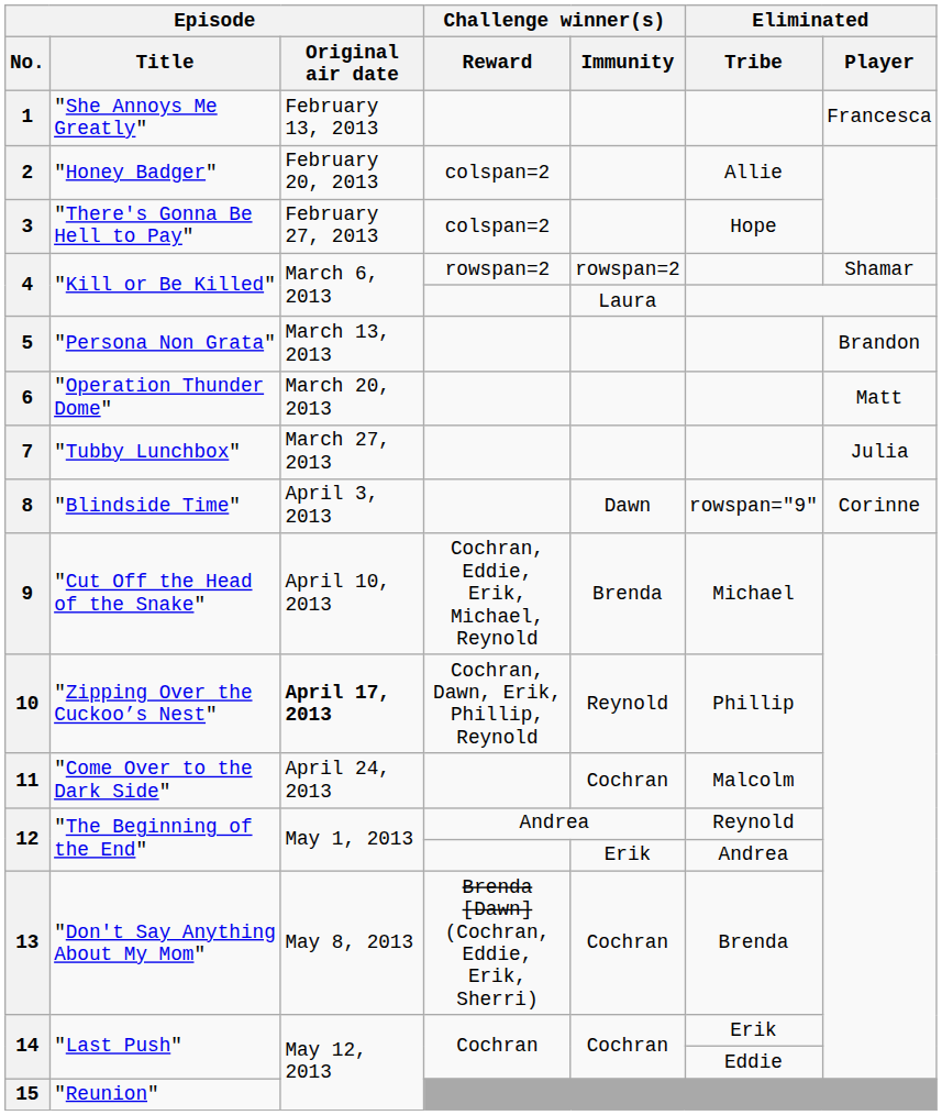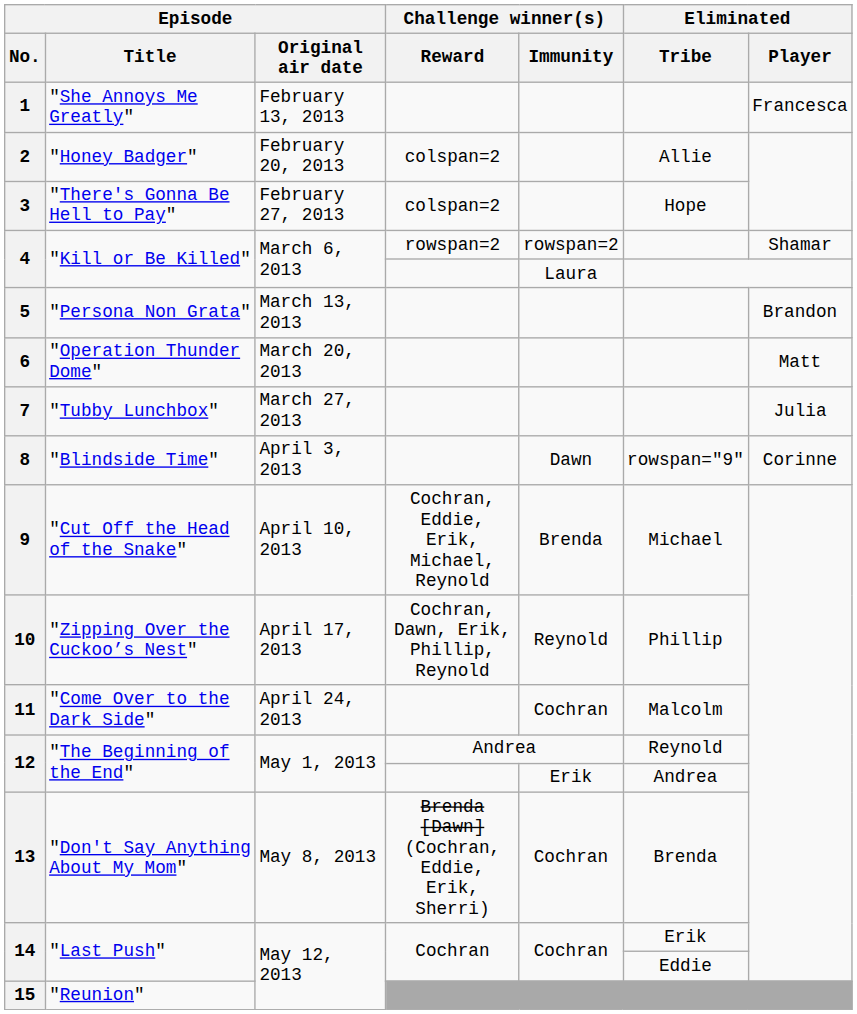10 | Episode / Original air date: bold -> normal
